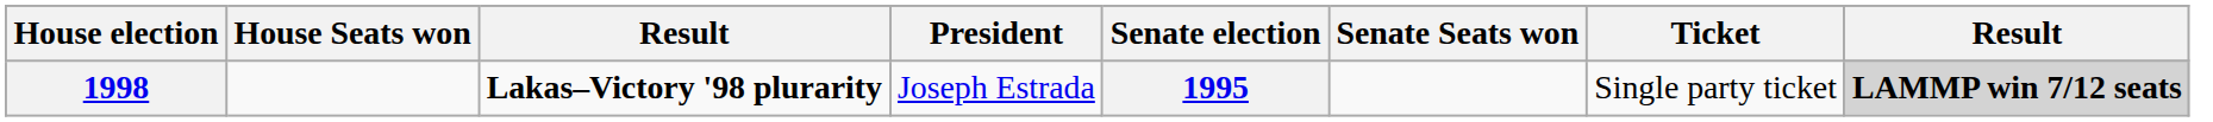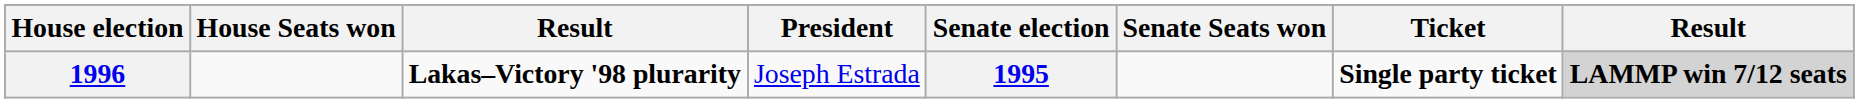Lakas–Victory '98 plurarity | House election: 1998 -> 1996
Lakas–Victory '98 plurarity | Ticket: normal -> bold
